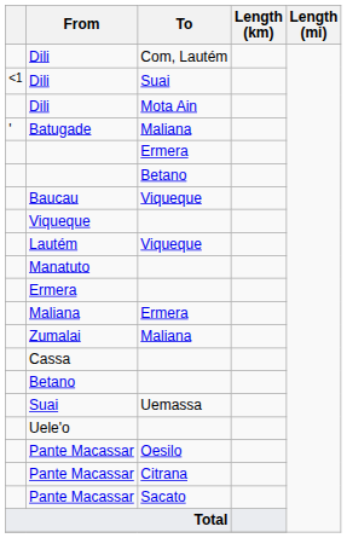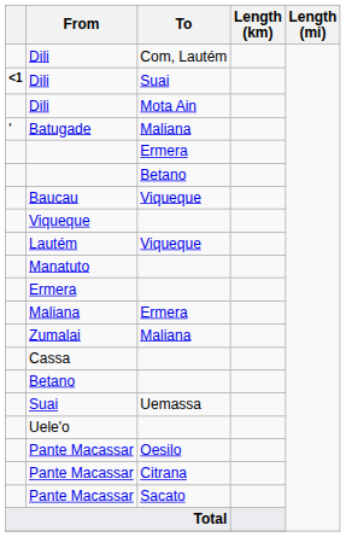Dili / Suai | column 1: normal -> bold
